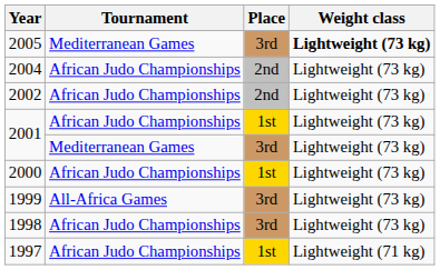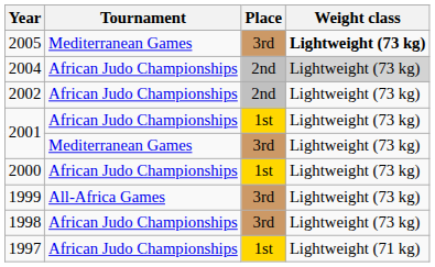2004 | Weight class: no background -> lightgrey background
